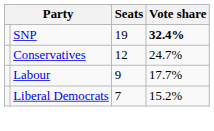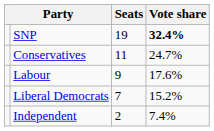Conservatives | Seats: 12 -> 11
Labour | Vote share: 17.7% -> 17.6%
+ row: Independent | 2 | 7.4%
